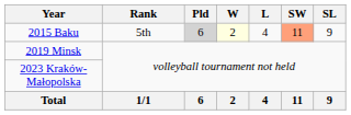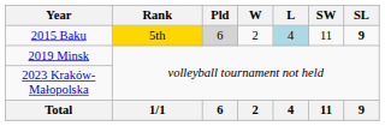2015 Baku | Rank: no background -> gold background
2015 Baku | W: lightyellow background -> no background
2015 Baku | L: no background -> lightblue background
2015 Baku | SW: lightsalmon background -> no background
2015 Baku | SL: normal -> bold
